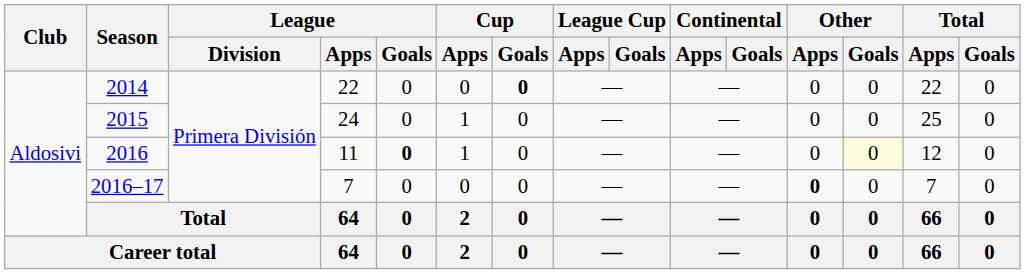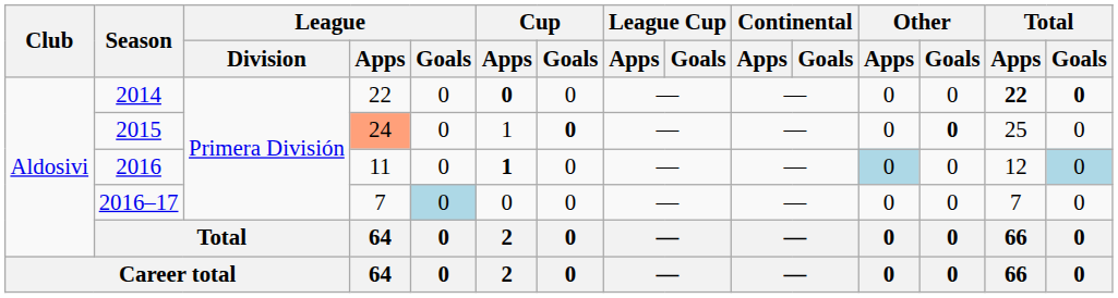2014 | Cup / Apps: normal -> bold
2014 | Cup / Goals: bold -> normal
2014 | Total / Apps: normal -> bold
2014 | Total / Goals: normal -> bold
2015 | League / Apps: no background -> lightsalmon background
2015 | Cup / Goals: normal -> bold
2015 | Other / Goals: normal -> bold
2016 | League / Goals: bold -> normal
2016 | Cup / Apps: normal -> bold
2016 | Other / Apps: no background -> lightblue background
2016 | Other / Goals: lightyellow background -> no background
2016 | Total / Goals: no background -> lightblue background
2016–17 | League / Goals: no background -> lightblue background
2016–17 | Other / Apps: bold -> normal
